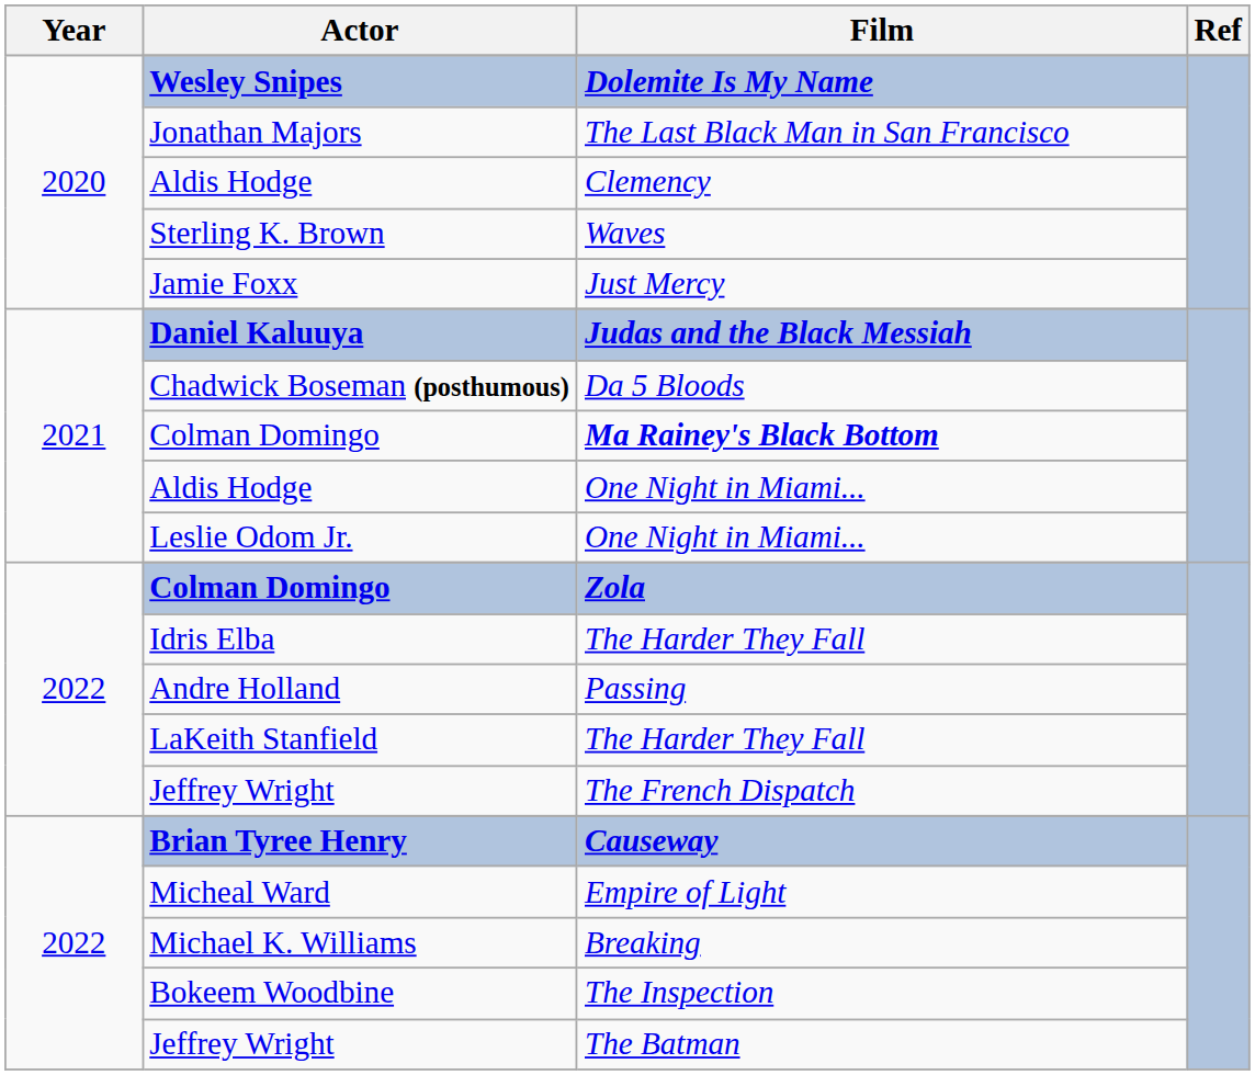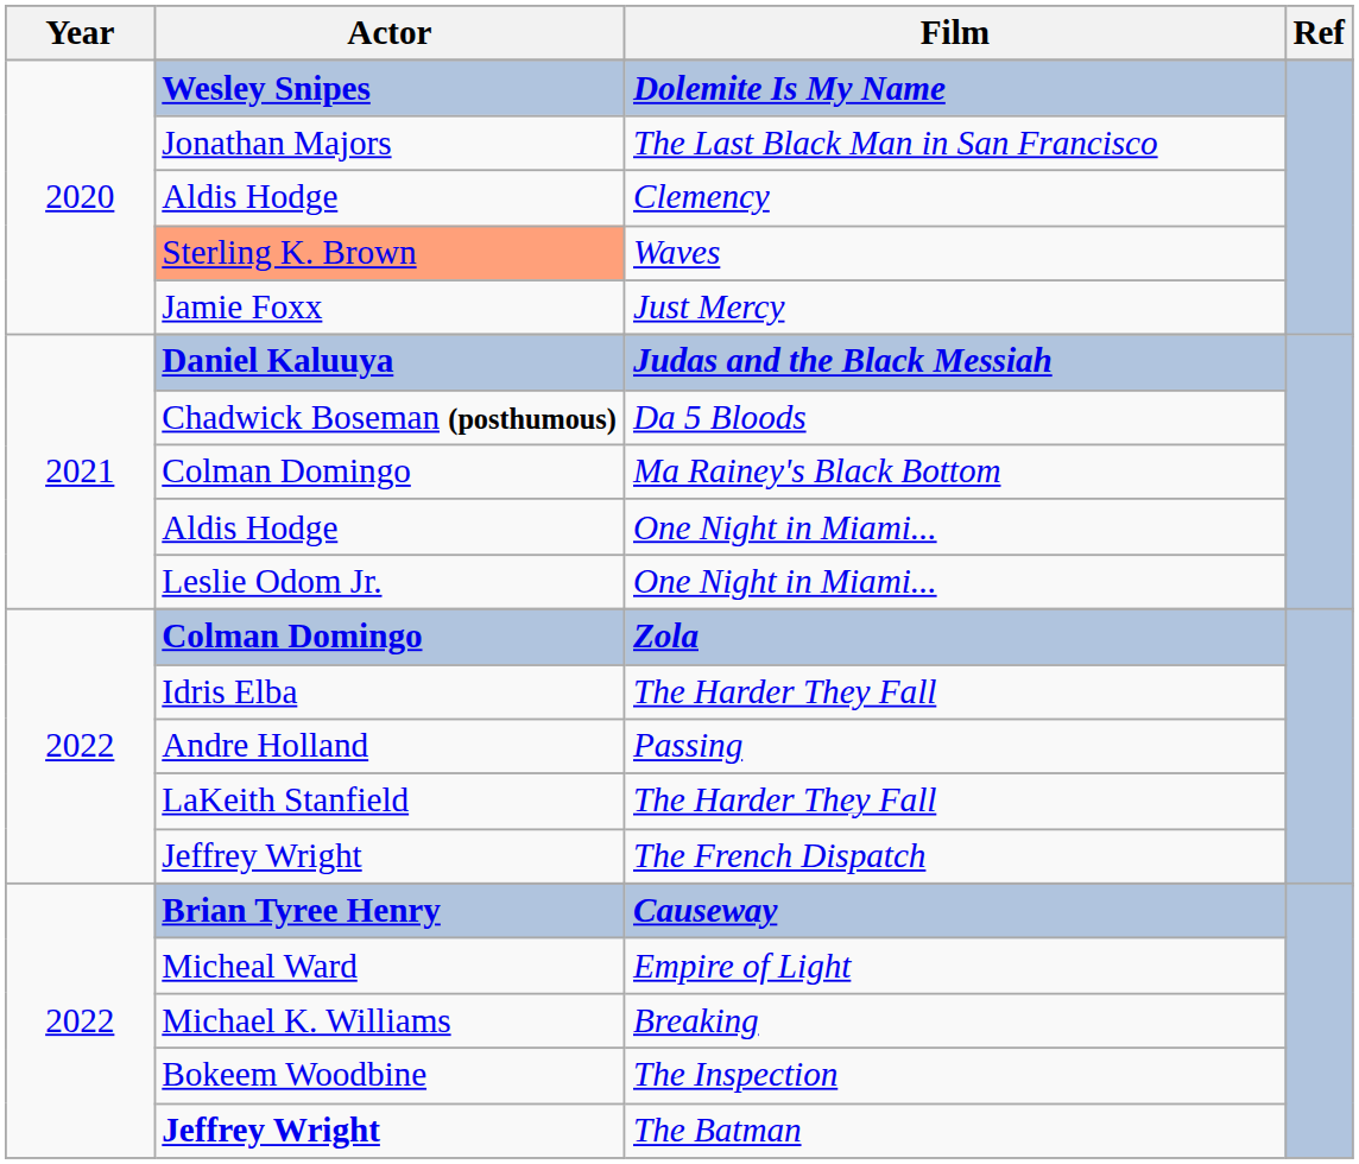Waves | Actor: no background -> lightsalmon background
Ma Rainey's Black Bottom | Film: bold -> normal
The Batman | Actor: normal -> bold
